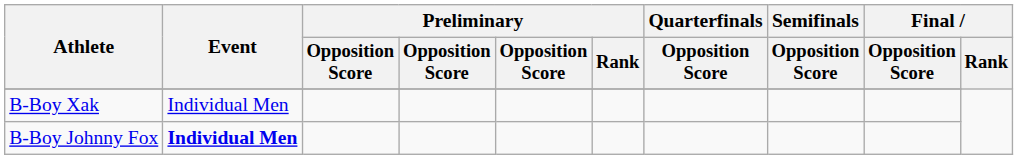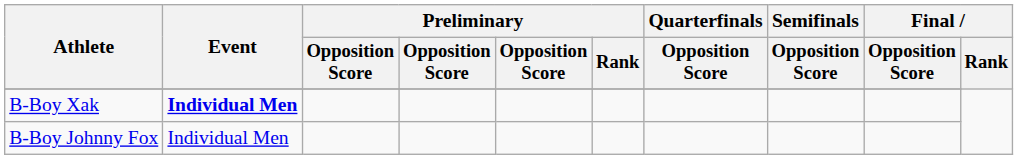B-Boy Xak | Event: normal -> bold
B-Boy Johnny Fox | Event: bold -> normal
